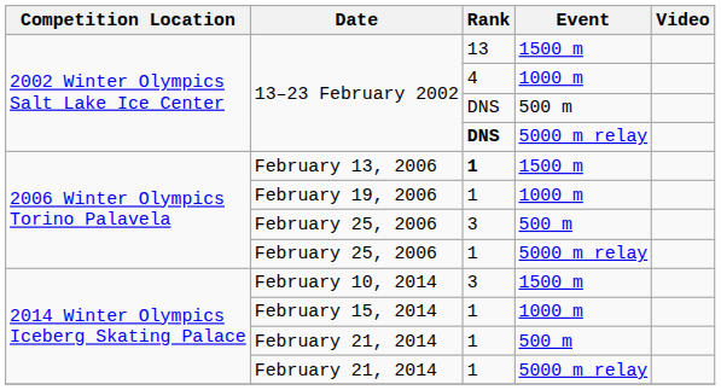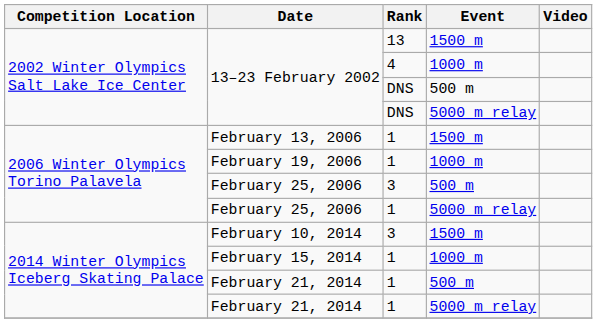13–23 February 2002 / 5000 m relay | Rank: bold -> normal
February 13, 2006 | Rank: bold -> normal
